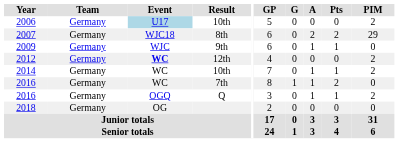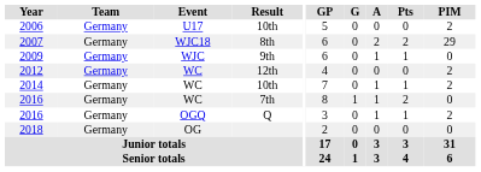2006 | Event: lightblue background -> no background
2012 | Event: bold -> normal
